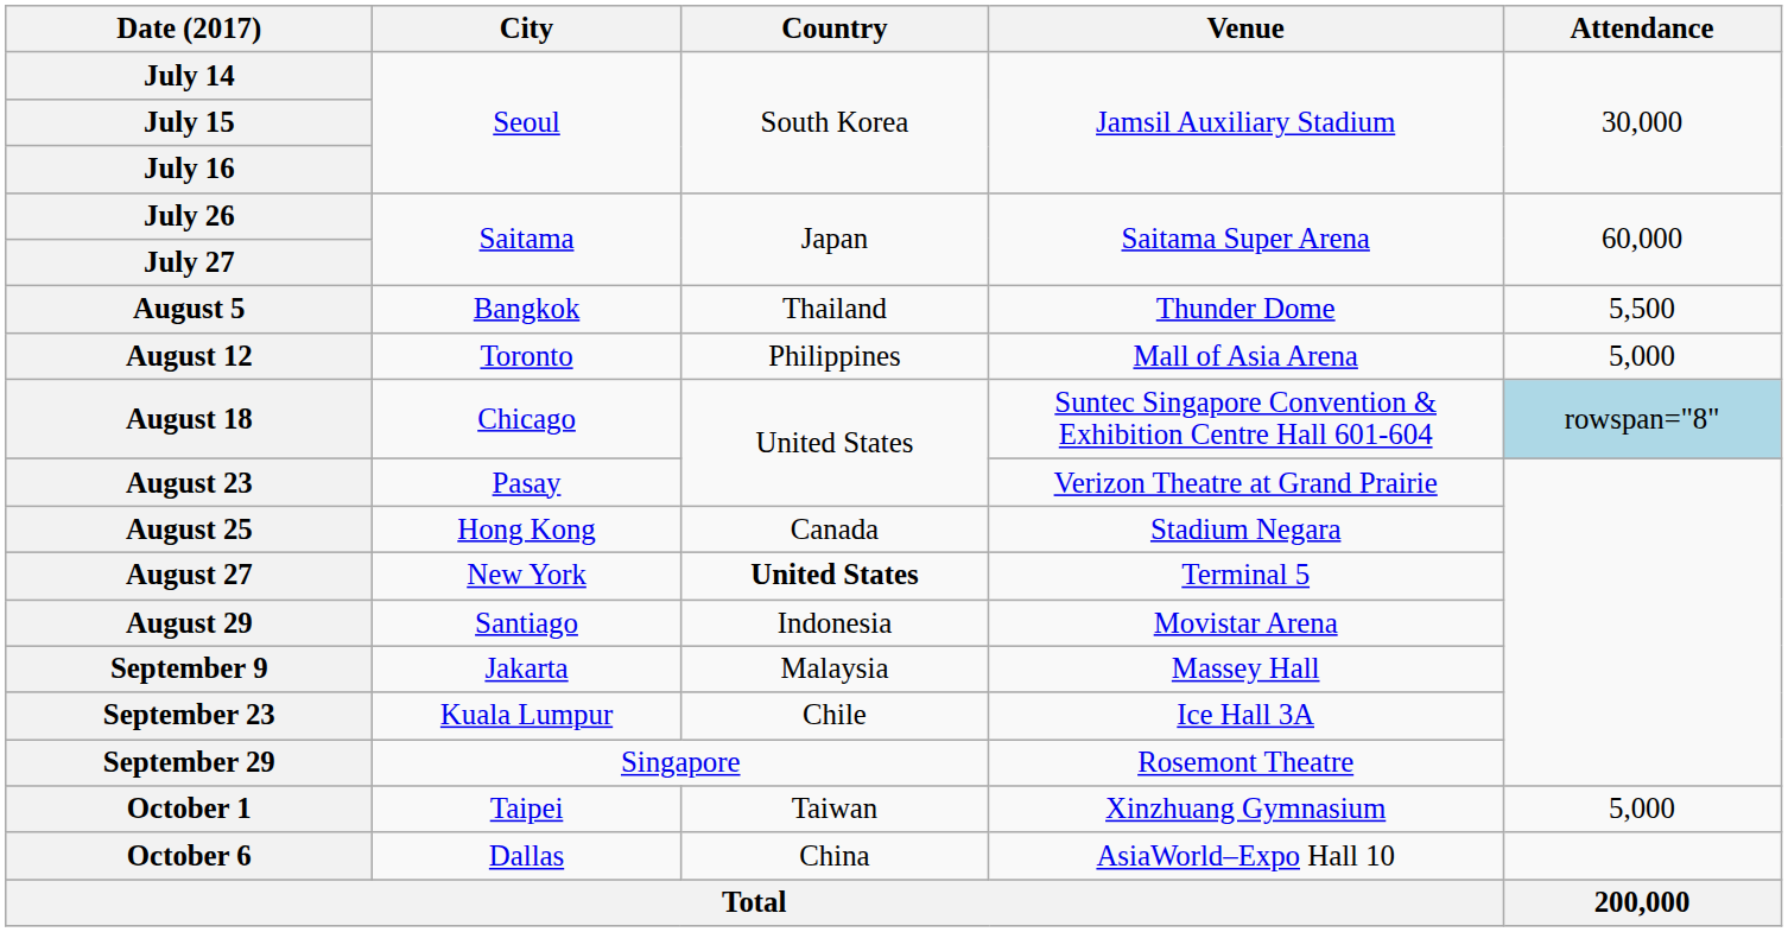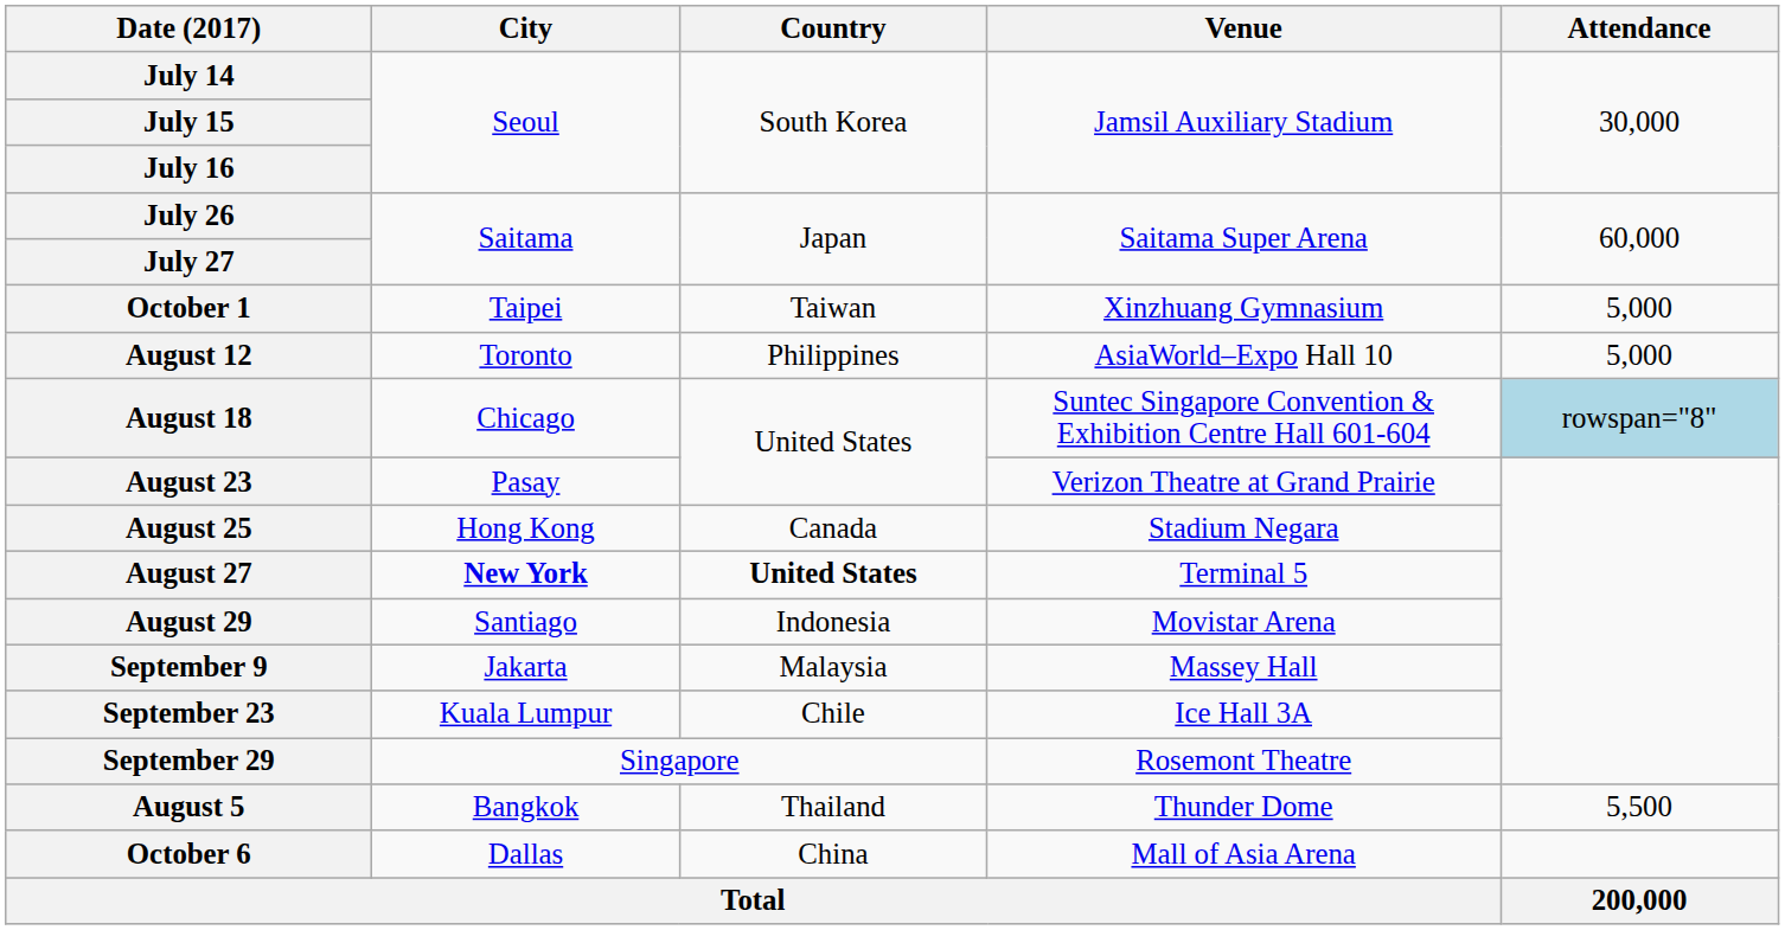rows swapped: August 5 <-> October 1
August 12 | Venue: Mall of Asia Arena -> AsiaWorld–Expo Hall 10
August 27 | City: normal -> bold
October 6 | Venue: AsiaWorld–Expo Hall 10 -> Mall of Asia Arena
